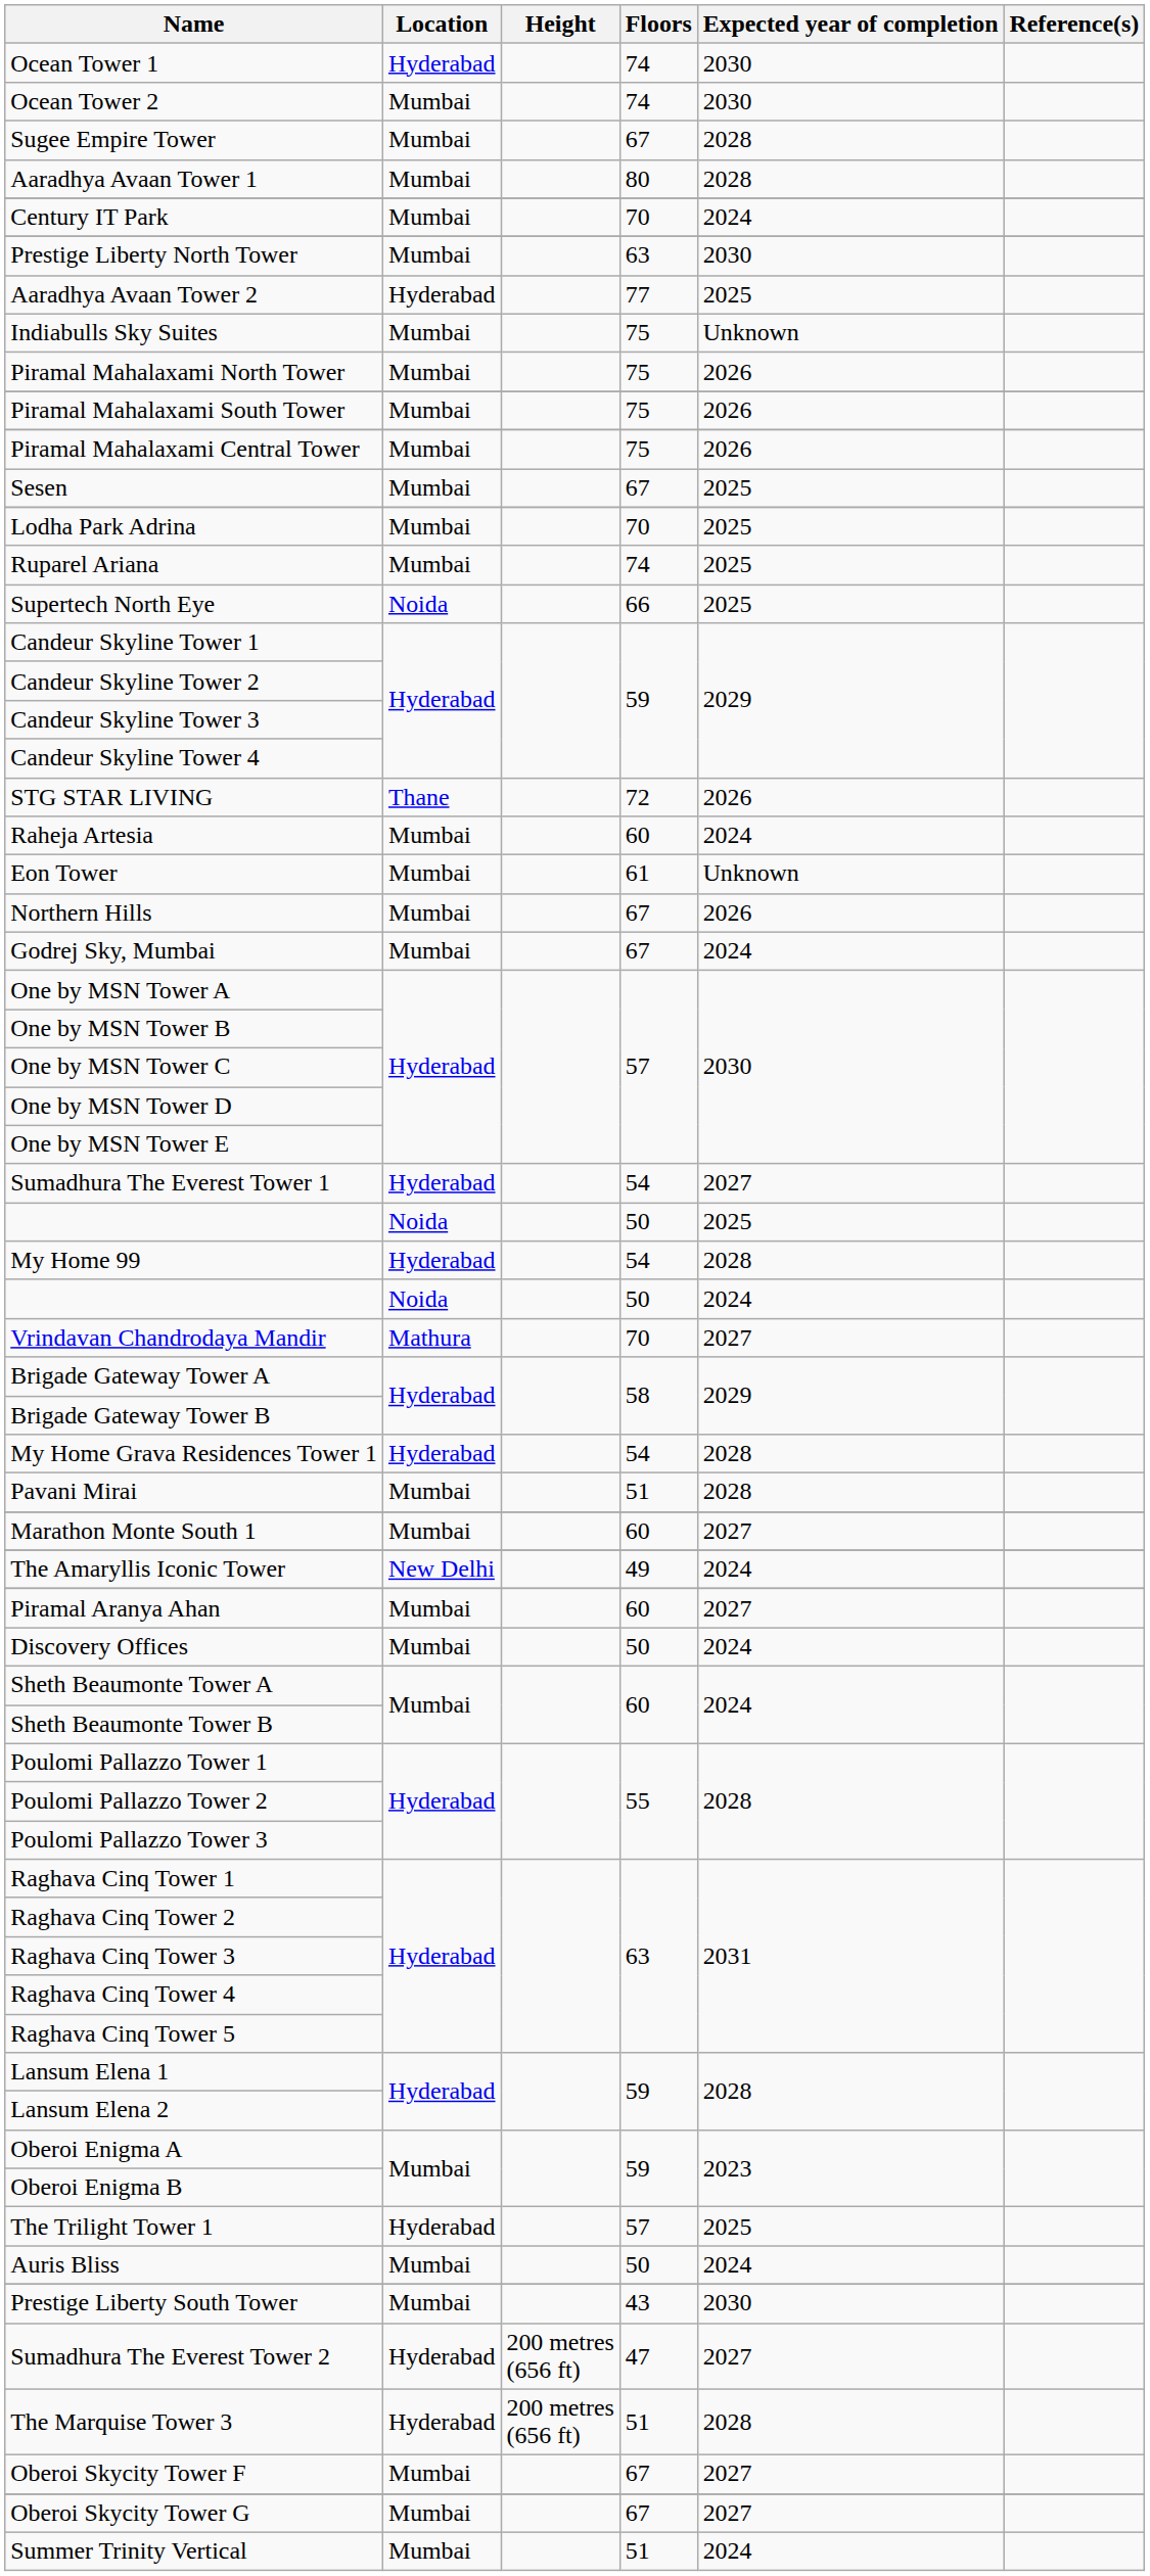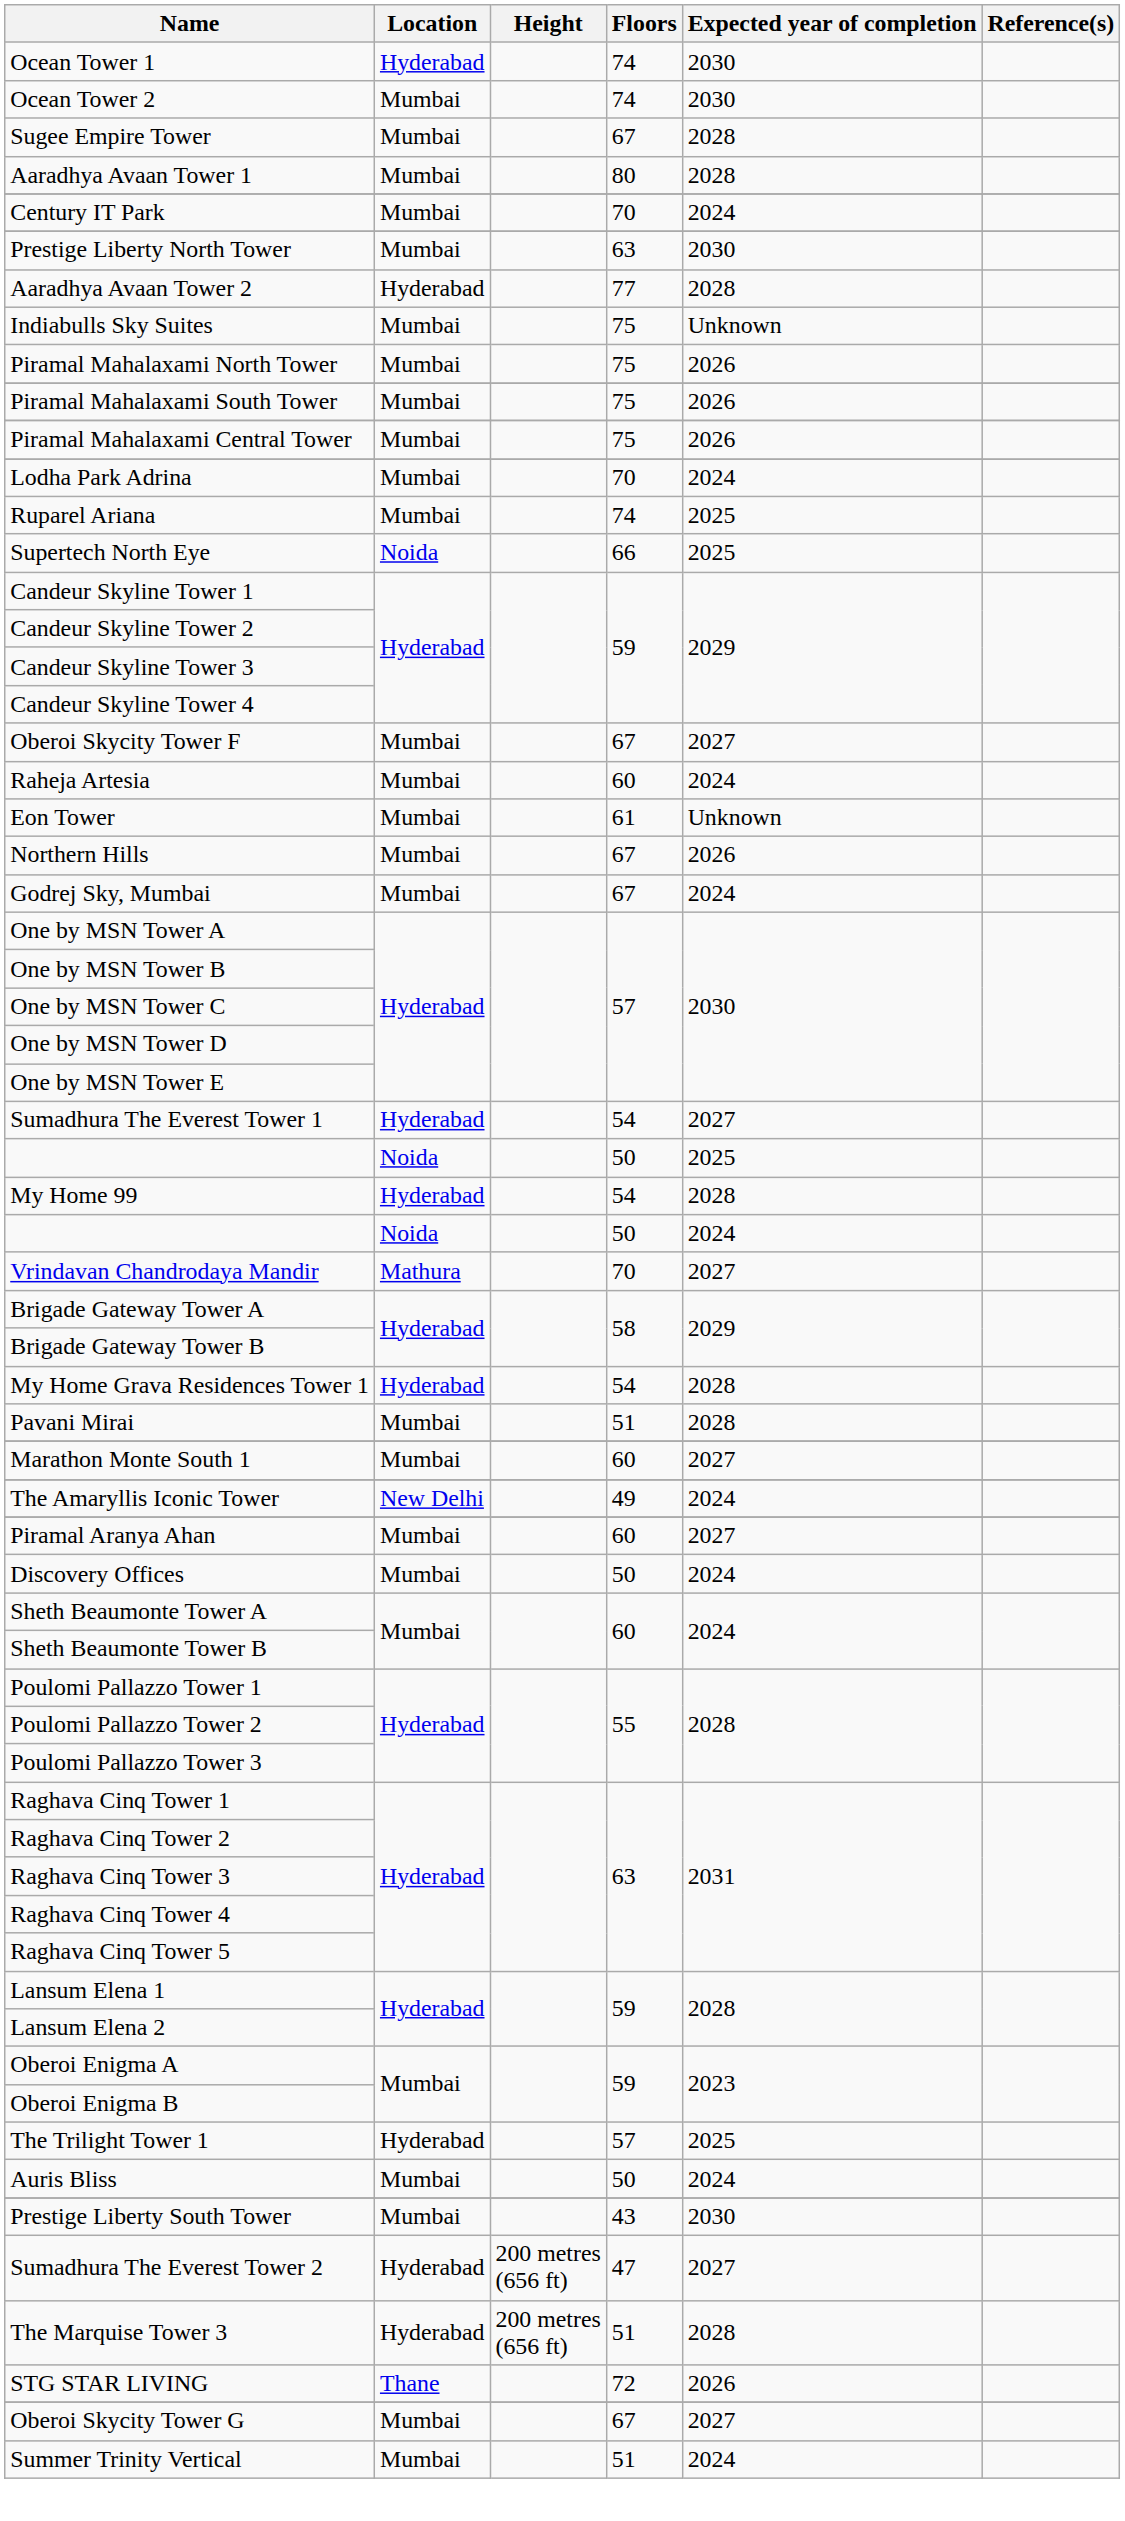Aaradhya Avaan Tower 2 | Expected year of completion: 2025 -> 2028
- row: Sesen | Mumbai | 67 | 2025
Lodha Park Adrina | Expected year of completion: 2025 -> 2024
rows swapped: STG STAR LIVING <-> Oberoi Skycity Tower F
